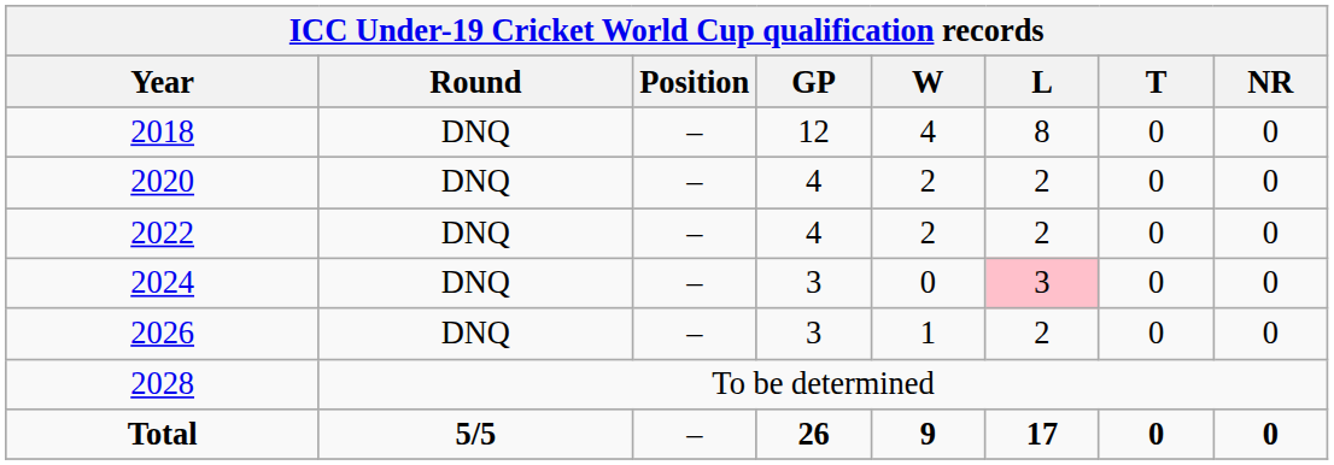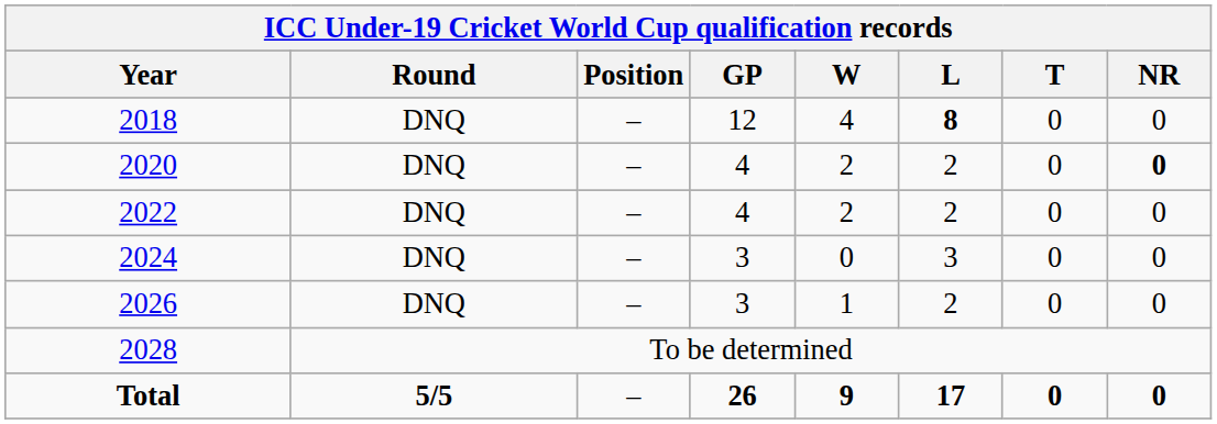2018 | L: normal -> bold
2020 | NR: normal -> bold
2024 | L: pink background -> no background
